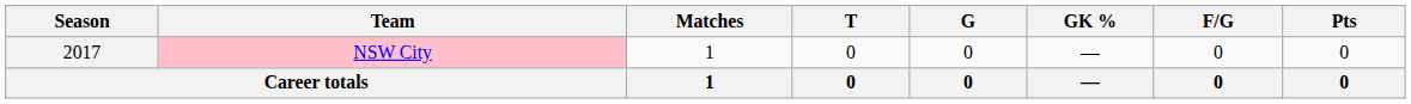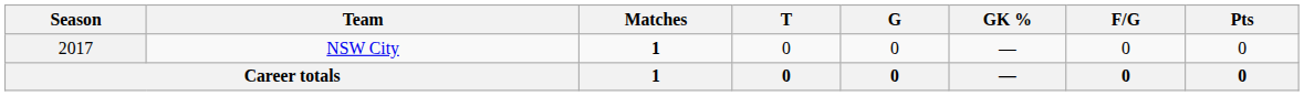2017 | Team: pink background -> no background
2017 | Matches: normal -> bold
